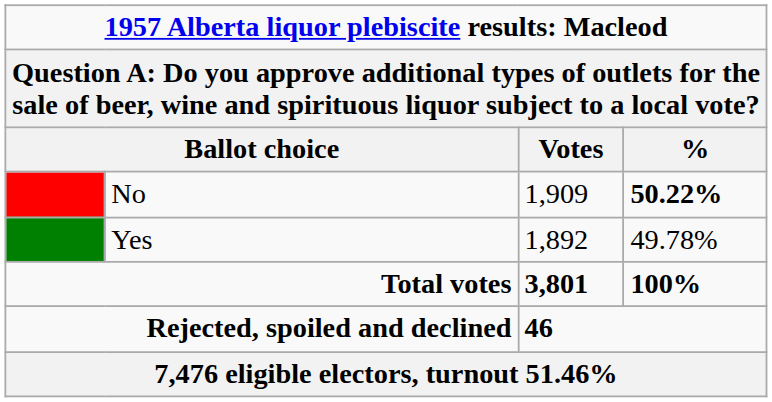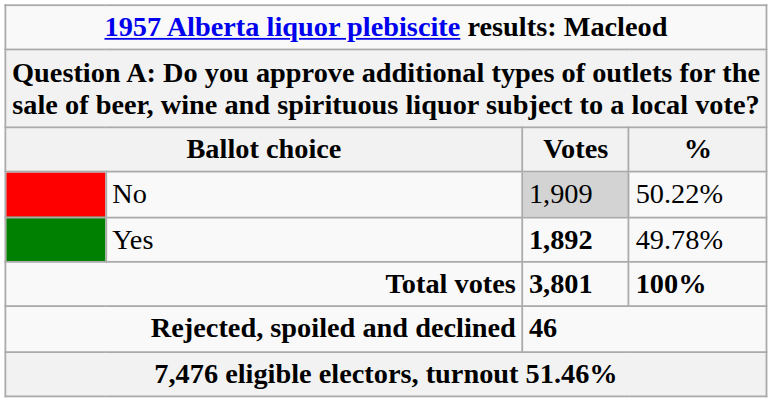No | Votes: no background -> lightgrey background
No | %: bold -> normal
Yes | Votes: normal -> bold
